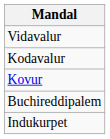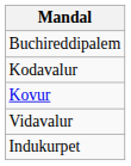row 2 | column 1: Vidavalur -> Buchireddipalem
row 5 | column 1: Buchireddipalem -> Vidavalur
